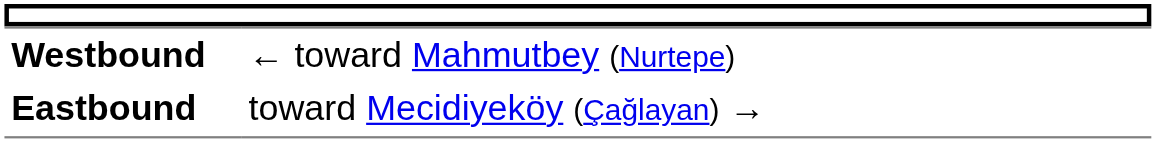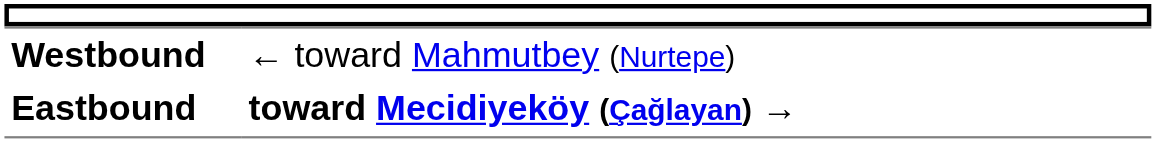Eastbound | column 2: normal -> bold
